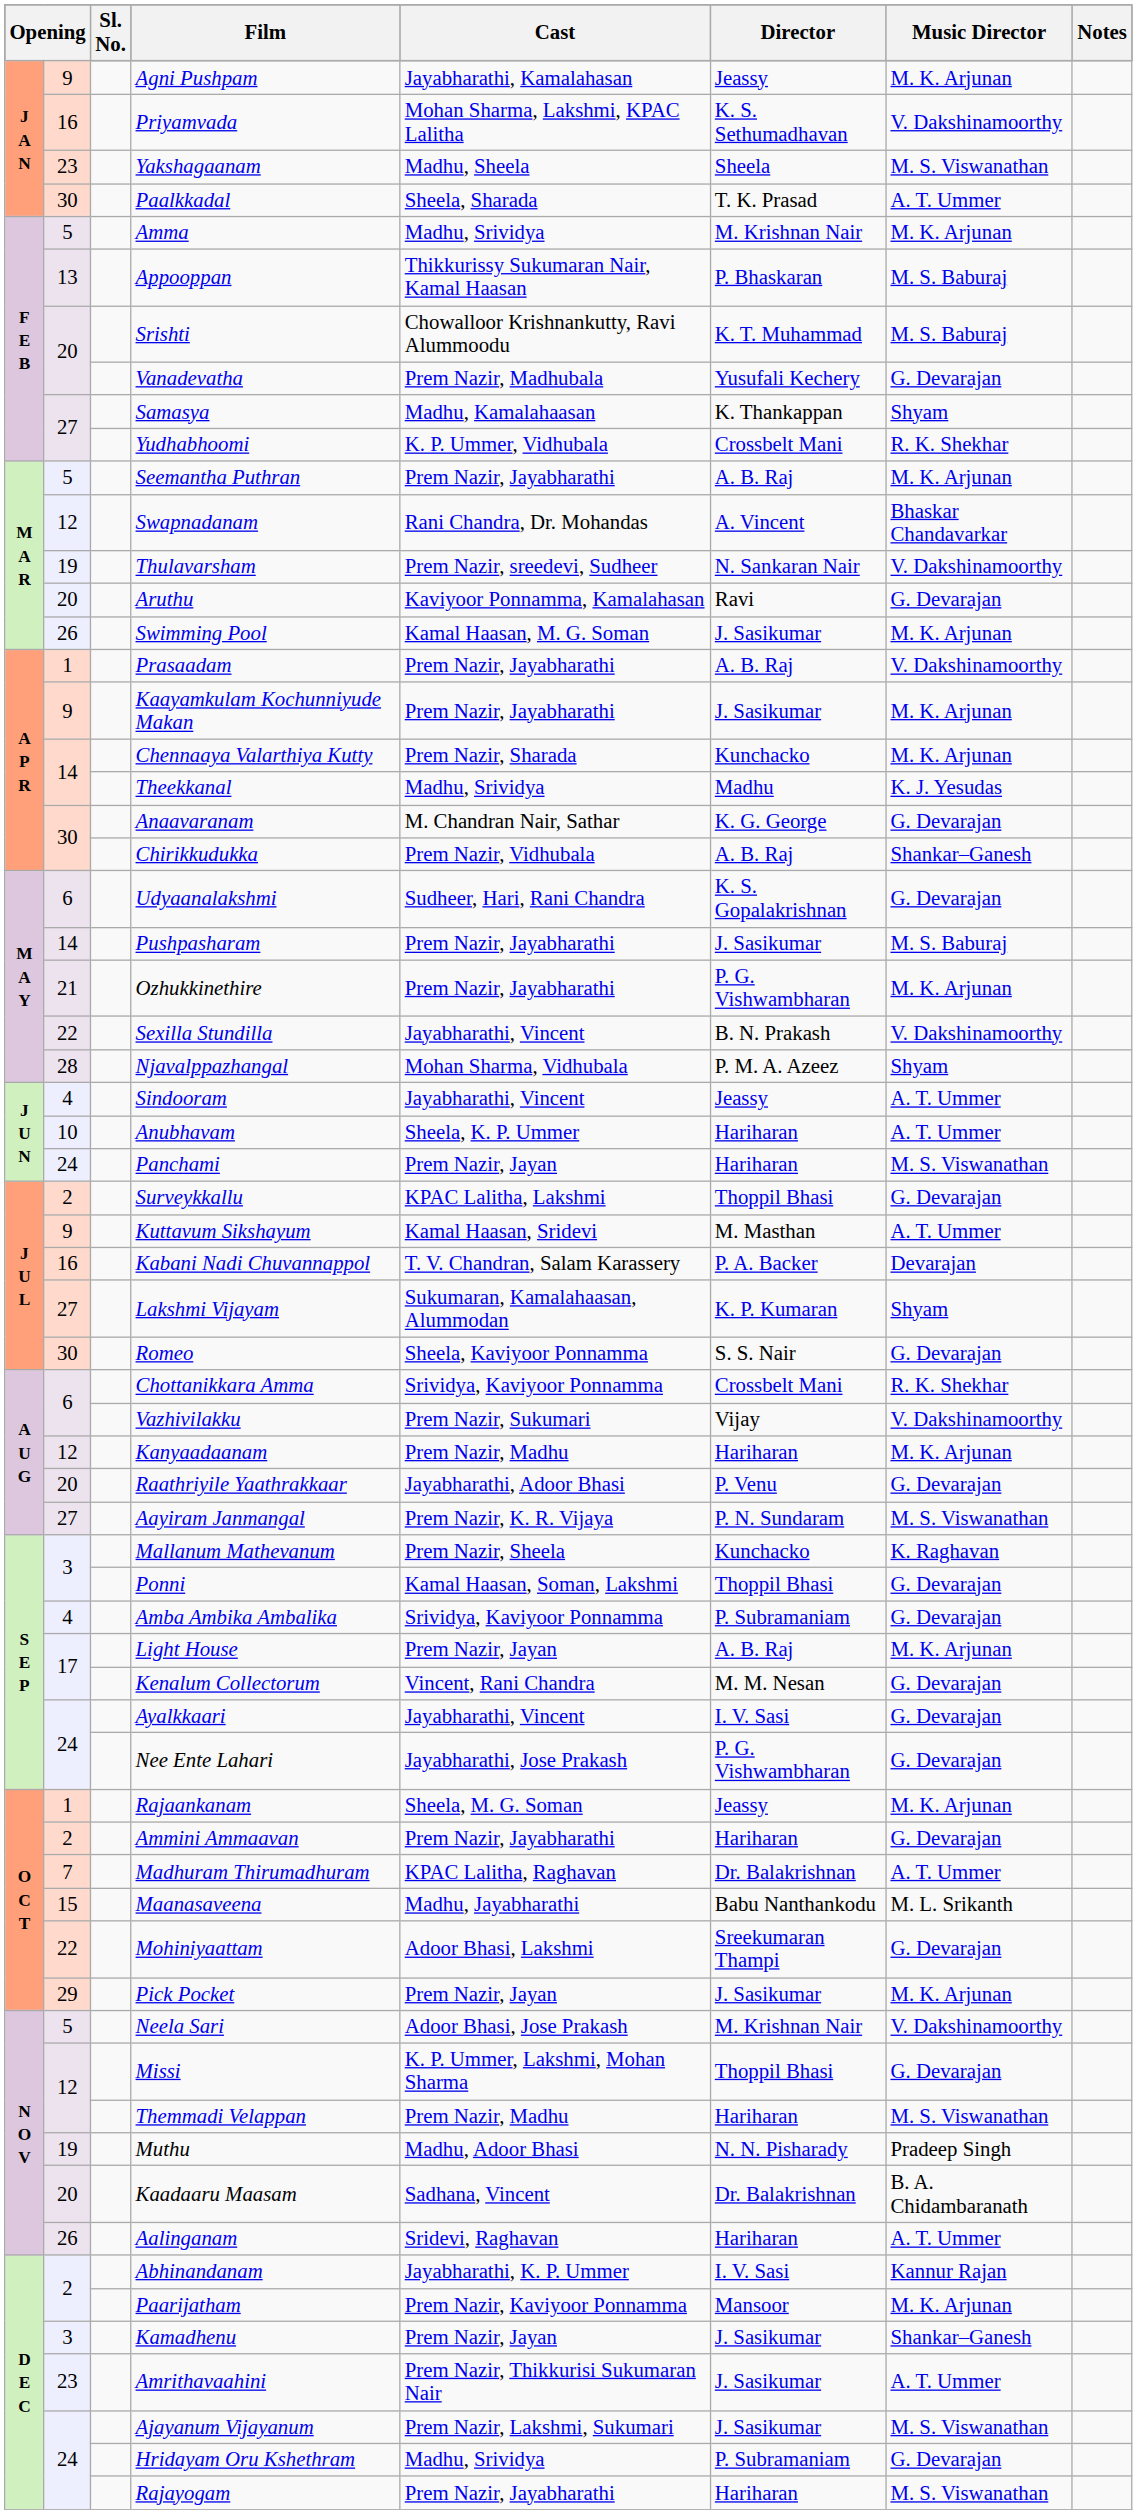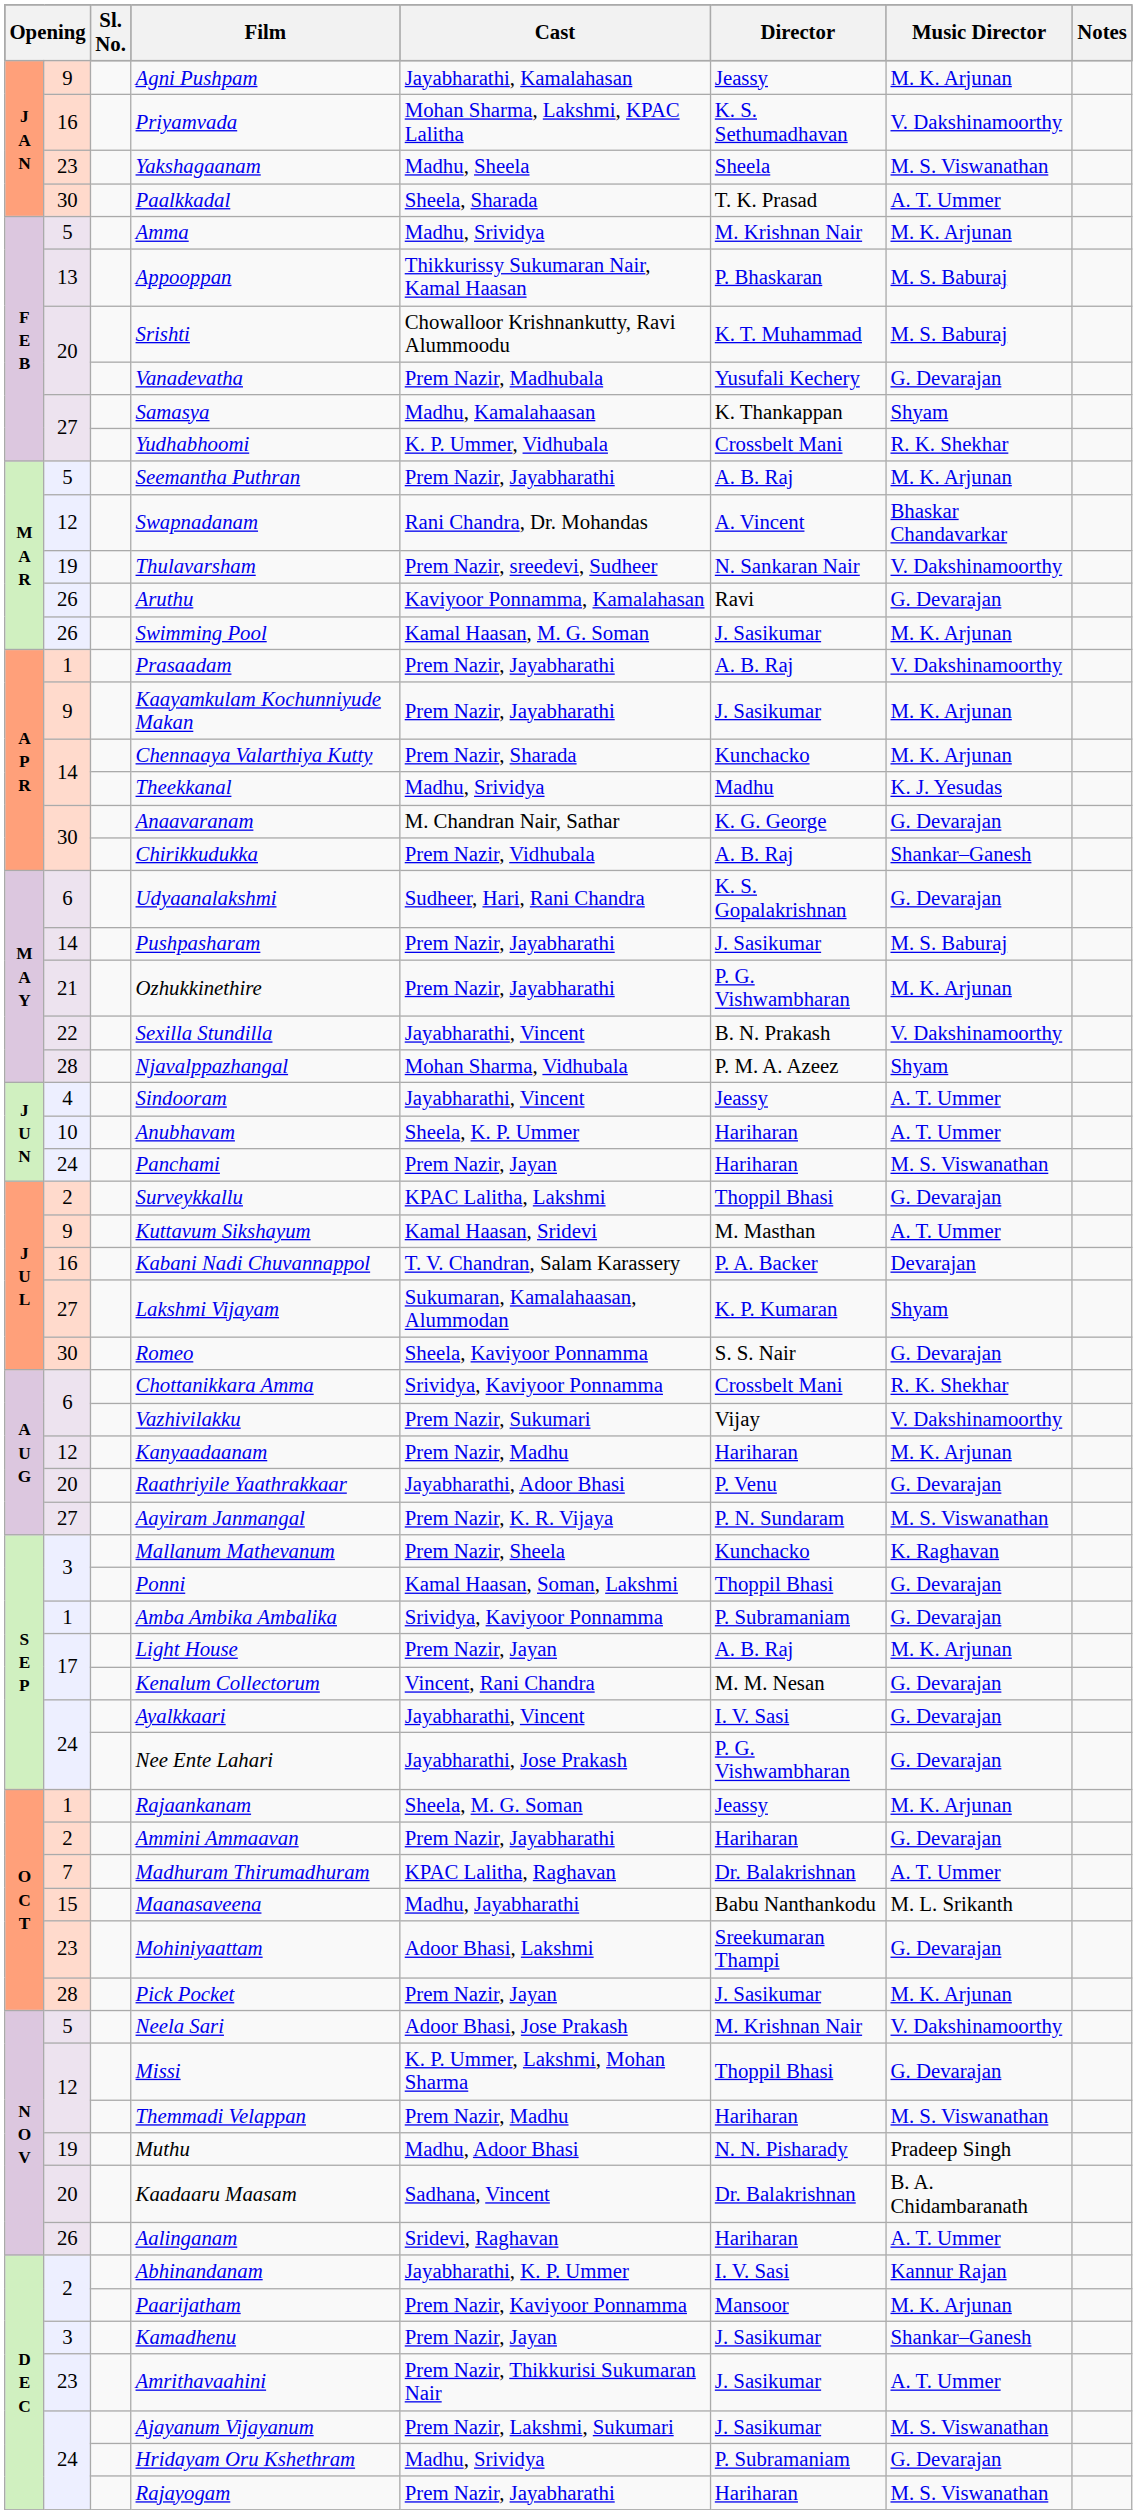Aruthu | column 2: 20 -> 26
Amba Ambika Ambalika | column 2: 4 -> 1
Mohiniyaattam | column 2: 22 -> 23
Pick Pocket | column 2: 29 -> 28
